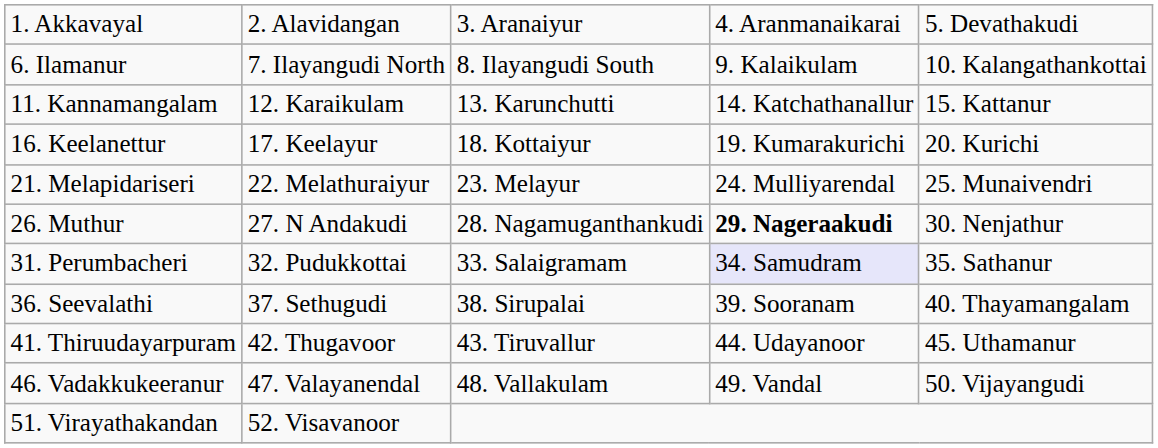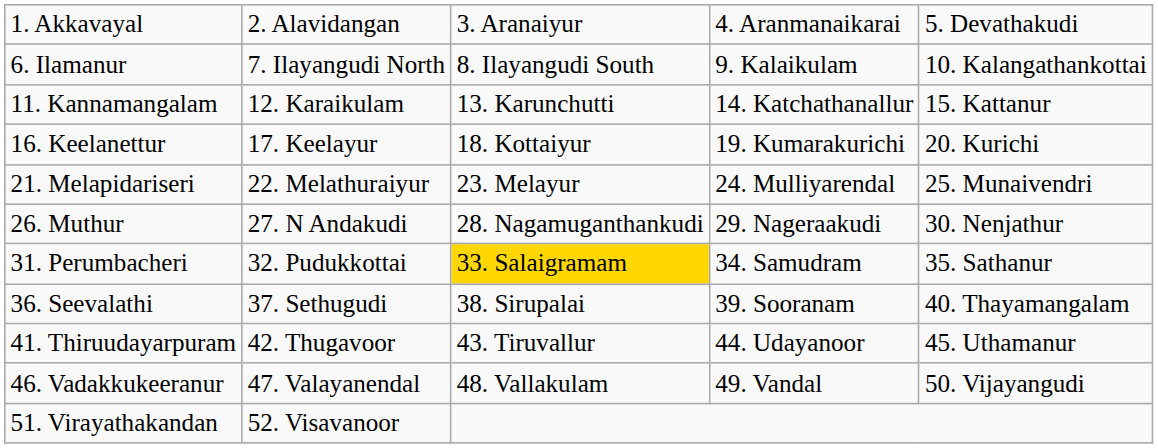26. Muthur | column 4: bold -> normal
31. Perumbacheri | column 3: no background -> gold background
31. Perumbacheri | column 4: lavender background -> no background
